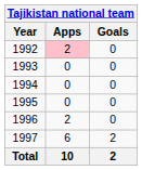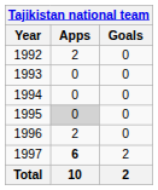1992 | Apps: pink background -> no background
1995 | Apps: no background -> lightgrey background
1997 | Apps: normal -> bold
